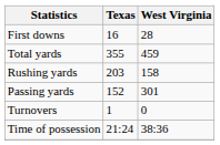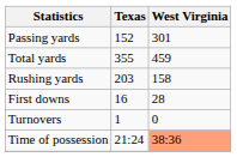rows swapped: First downs <-> Passing yards
Time of possession | West Virginia: no background -> lightsalmon background
